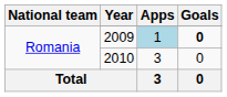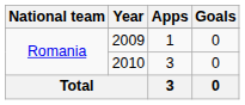2009 | Apps: lightblue background -> no background
2009 | Goals: bold -> normal
